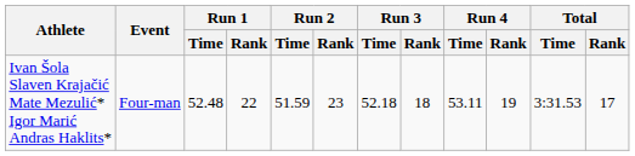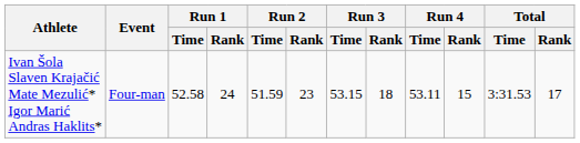row 3 | Run 1 / Time: 52.48 -> 52.58
row 3 | Run 1 / Rank: 22 -> 24
row 3 | Run 3 / Time: 52.18 -> 53.15
row 3 | Run 4 / Rank: 19 -> 15
